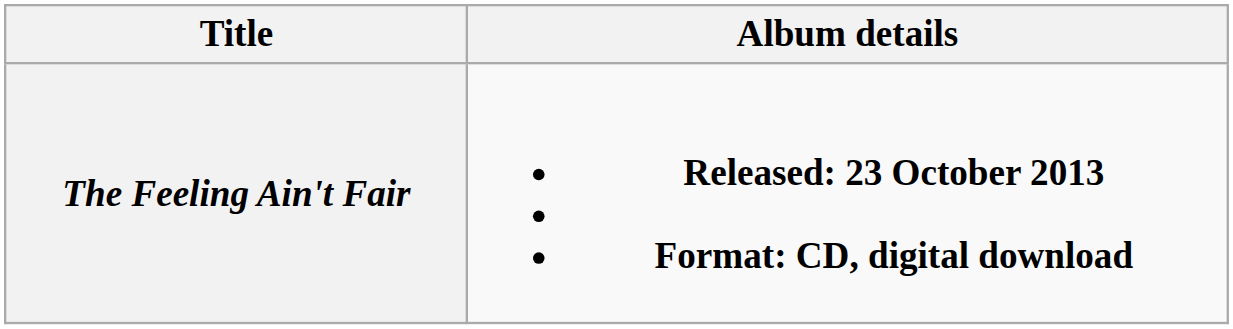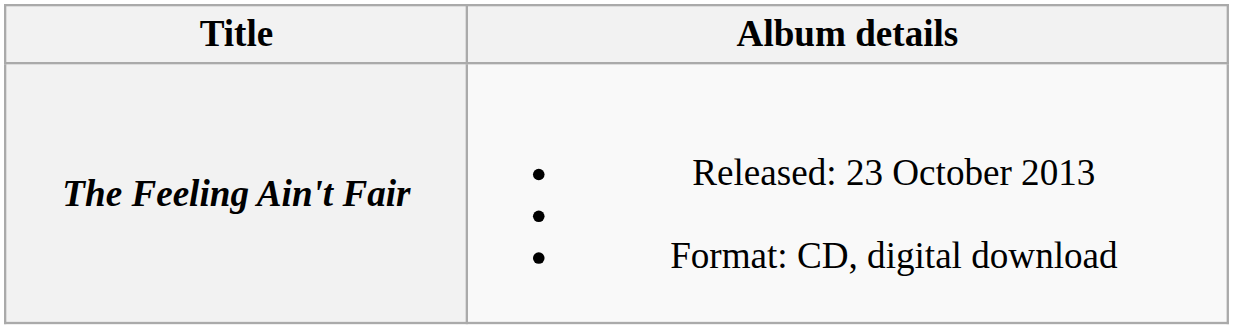The Feeling Ain't Fair | Album details: bold -> normal
